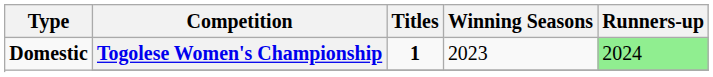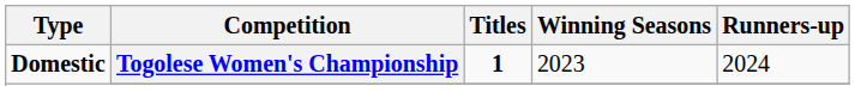Togolese Women's Championship | Runners-up: lightgreen background -> no background
